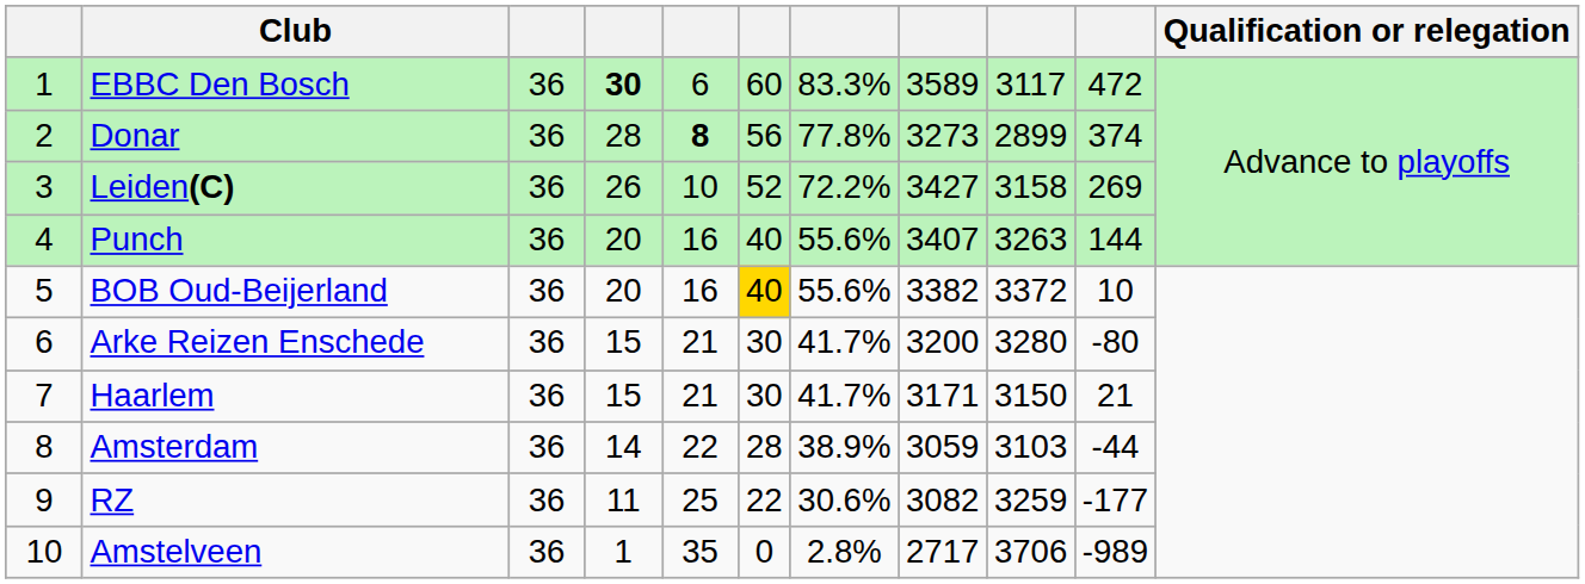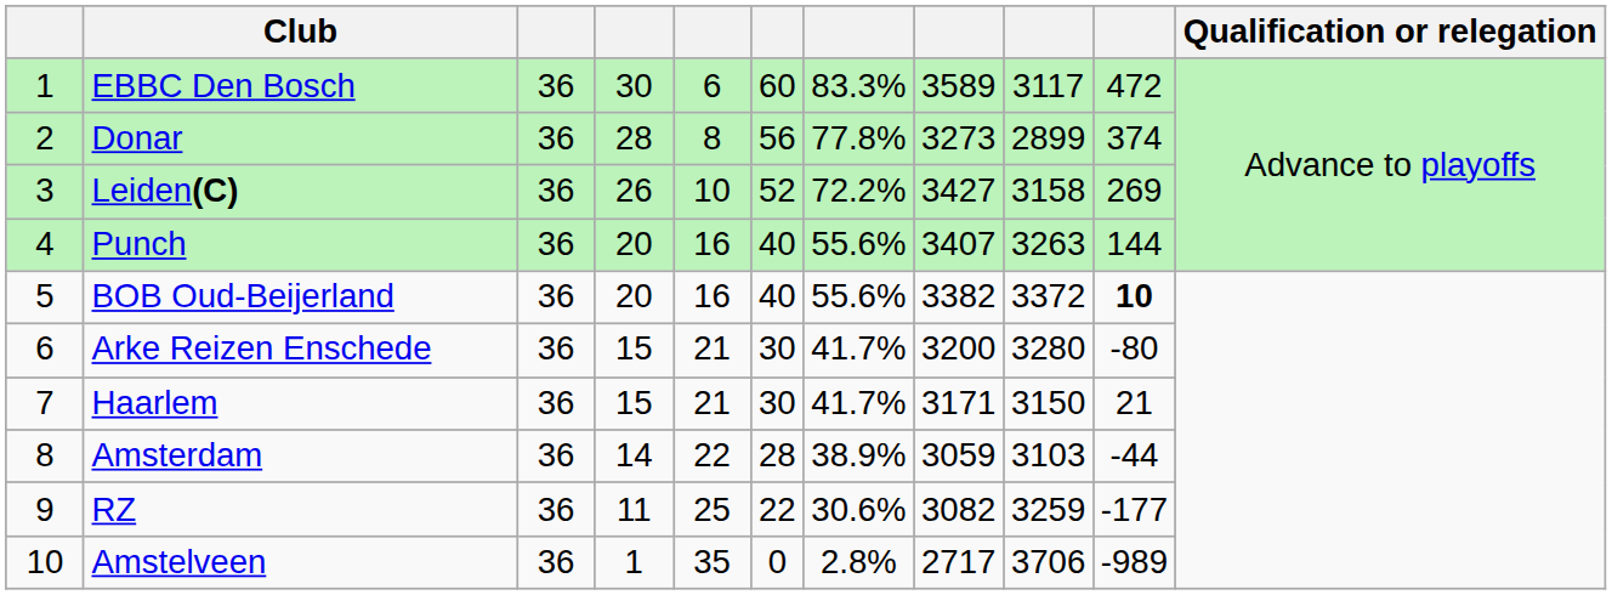EBBC Den Bosch | column 4: bold -> normal
Donar | column 5: bold -> normal
BOB Oud-Beijerland | column 6: gold background -> no background
BOB Oud-Beijerland | column 10: normal -> bold
